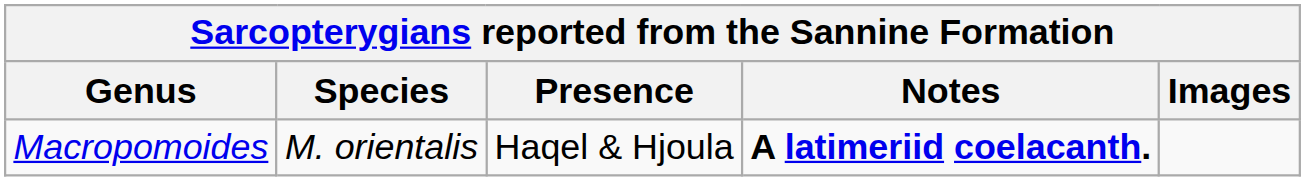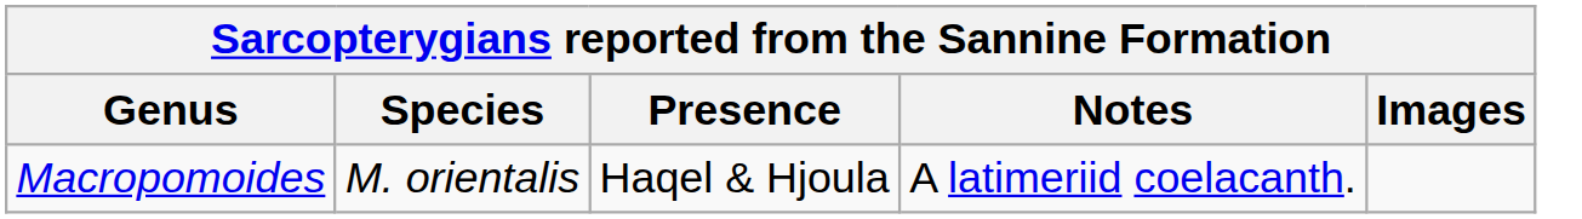Macropomoides | Notes: bold -> normal
